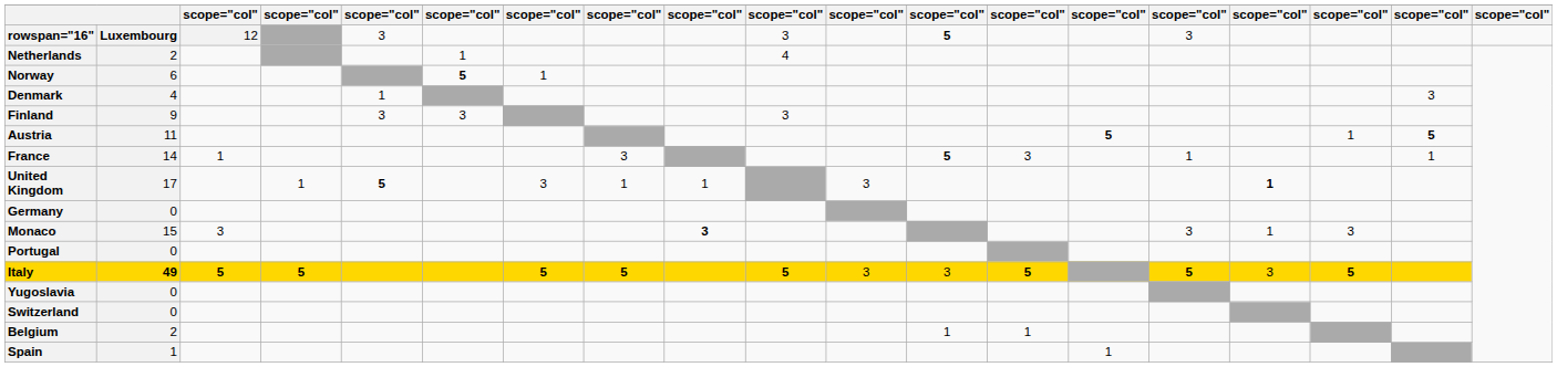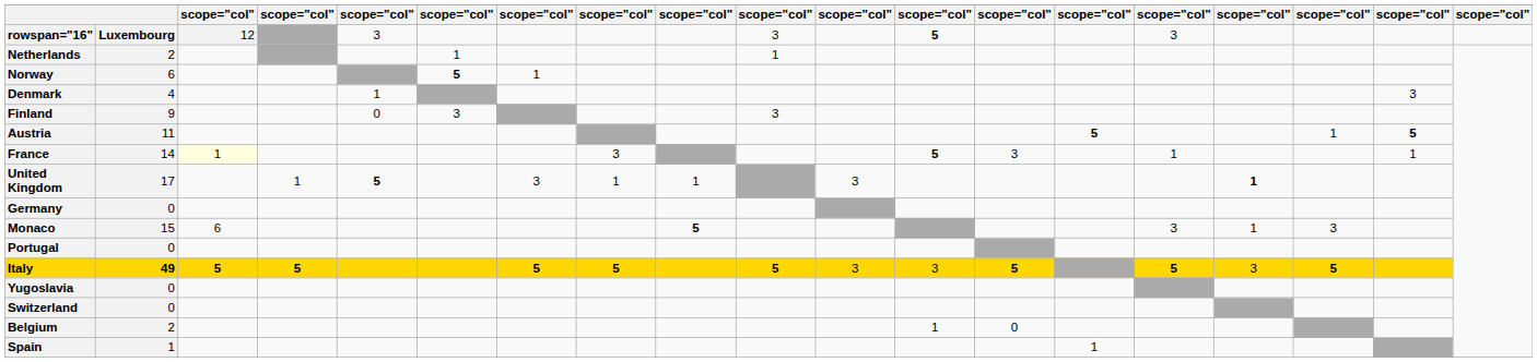Netherlands | column 10: 4 -> 1
Finland | column 5: 3 -> 0
France | column 3: no background -> lightyellow background
Monaco | column 3: 3 -> 6
Monaco | column 9: 3 -> 5
Belgium | column 13: 1 -> 0
